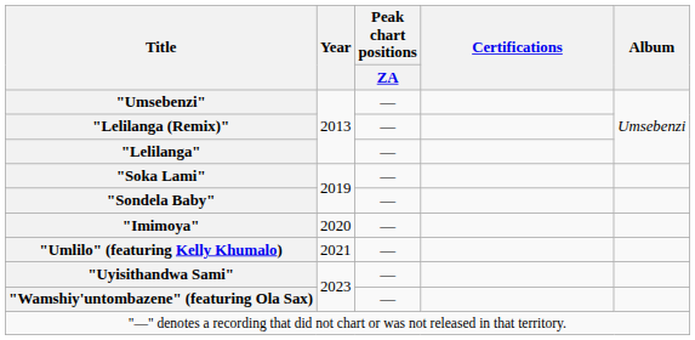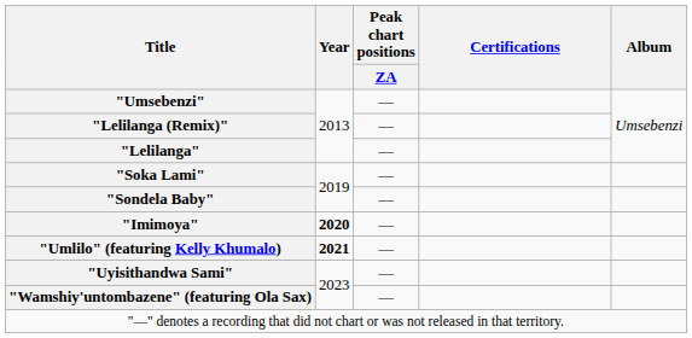"Imimoya" | Year: normal -> bold
"Umlilo" (featuring Kelly Khumalo) | Year: normal -> bold
